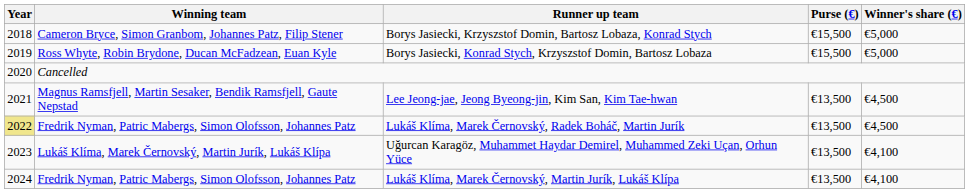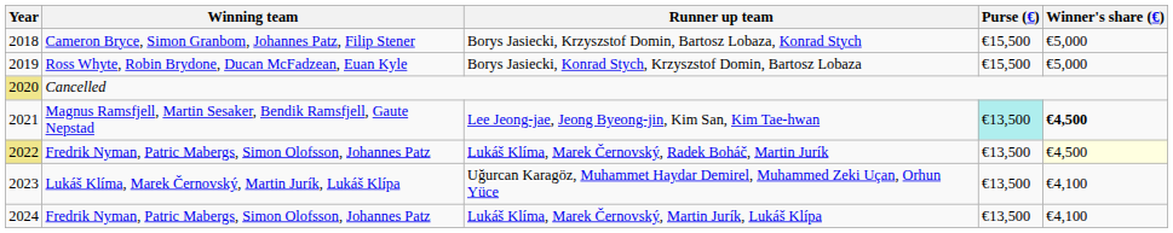Cancelled | Year: no background -> khaki background
Lee Jeong-jae, Jeong Byeong-jin, Kim San, Kim Tae-hwan | Purse (€): no background -> paleturquoise background
Lee Jeong-jae, Jeong Byeong-jin, Kim San, Kim Tae-hwan | Winner's share (€): normal -> bold
Lukáš Klíma, Marek Černovský, Radek Boháč, Martin Jurík | Winner's share (€): no background -> lightyellow background
